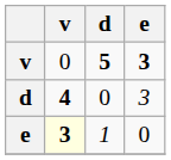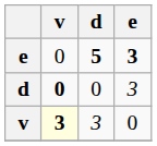row 2 | column 1: v -> e
row 3 | v: 4 -> 0
row 4 | column 1: e -> v
row 4 | d: 1 -> 3
